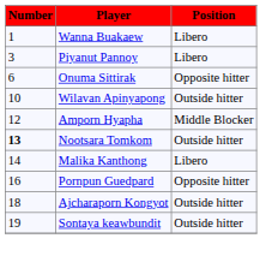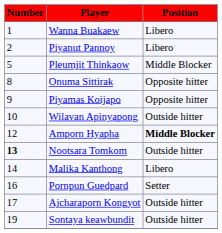Piyanut Pannoy | Number: 3 -> 2
+ row: 5 | Pleumjit Thinkaow | Middle Blocker
Onuma Sittirak | Number: 6 -> 8
+ row: 9 | Piyamas Koijapo | Opposite hitter
Amporn Hyapha | Position: normal -> bold
Pornpun Guedpard | Position: Opposite hitter -> Setter
Ajcharaporn Kongyot | Number: 18 -> 17
